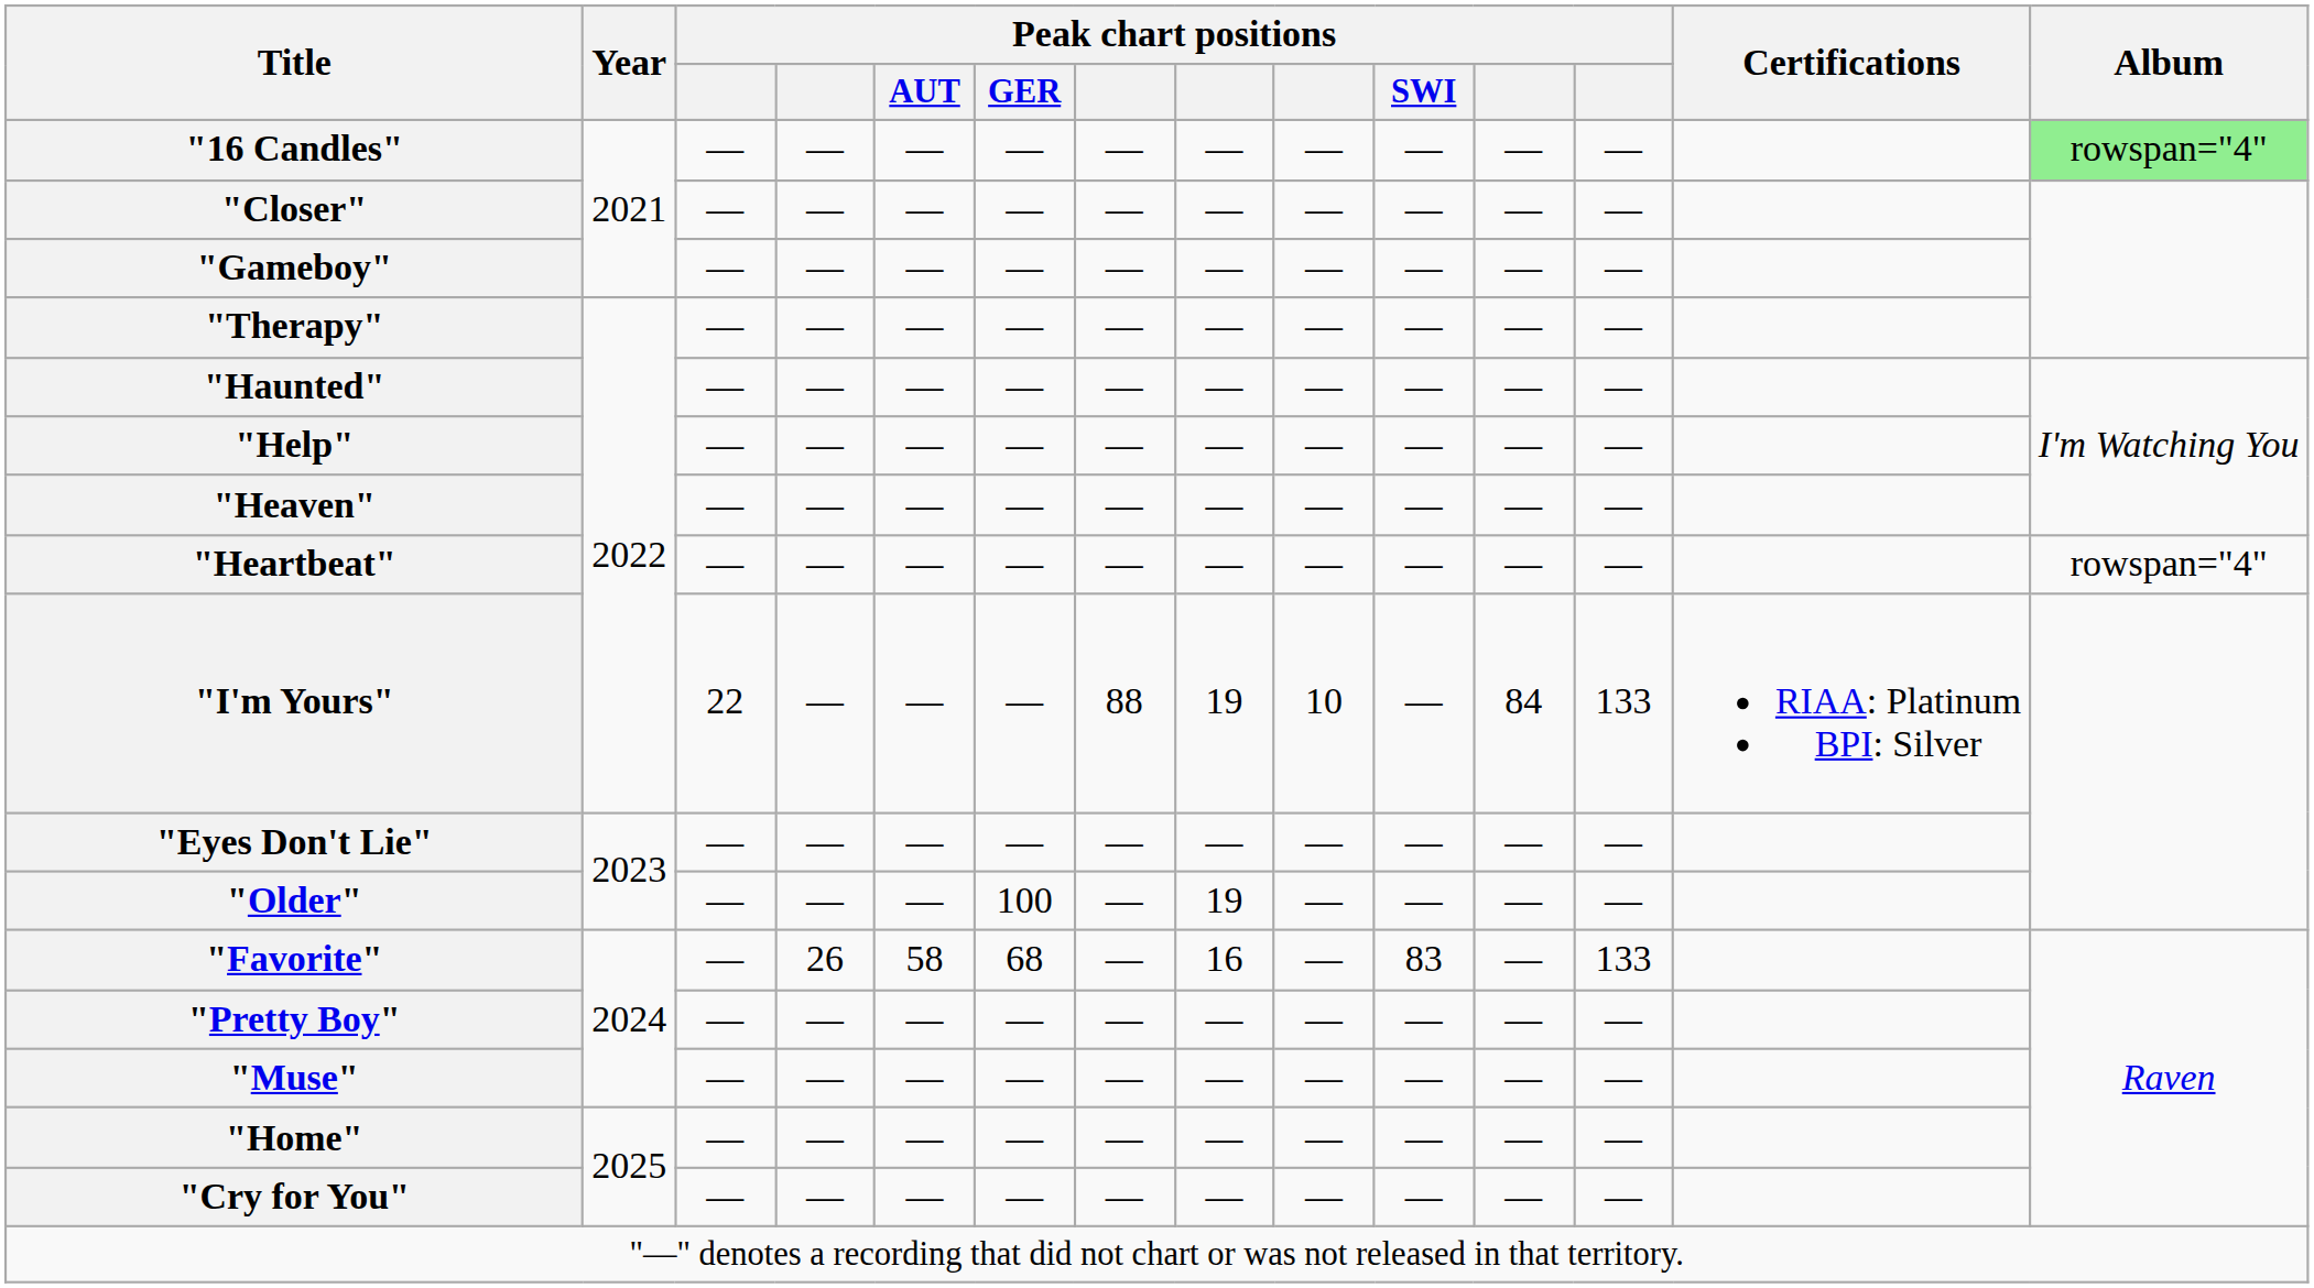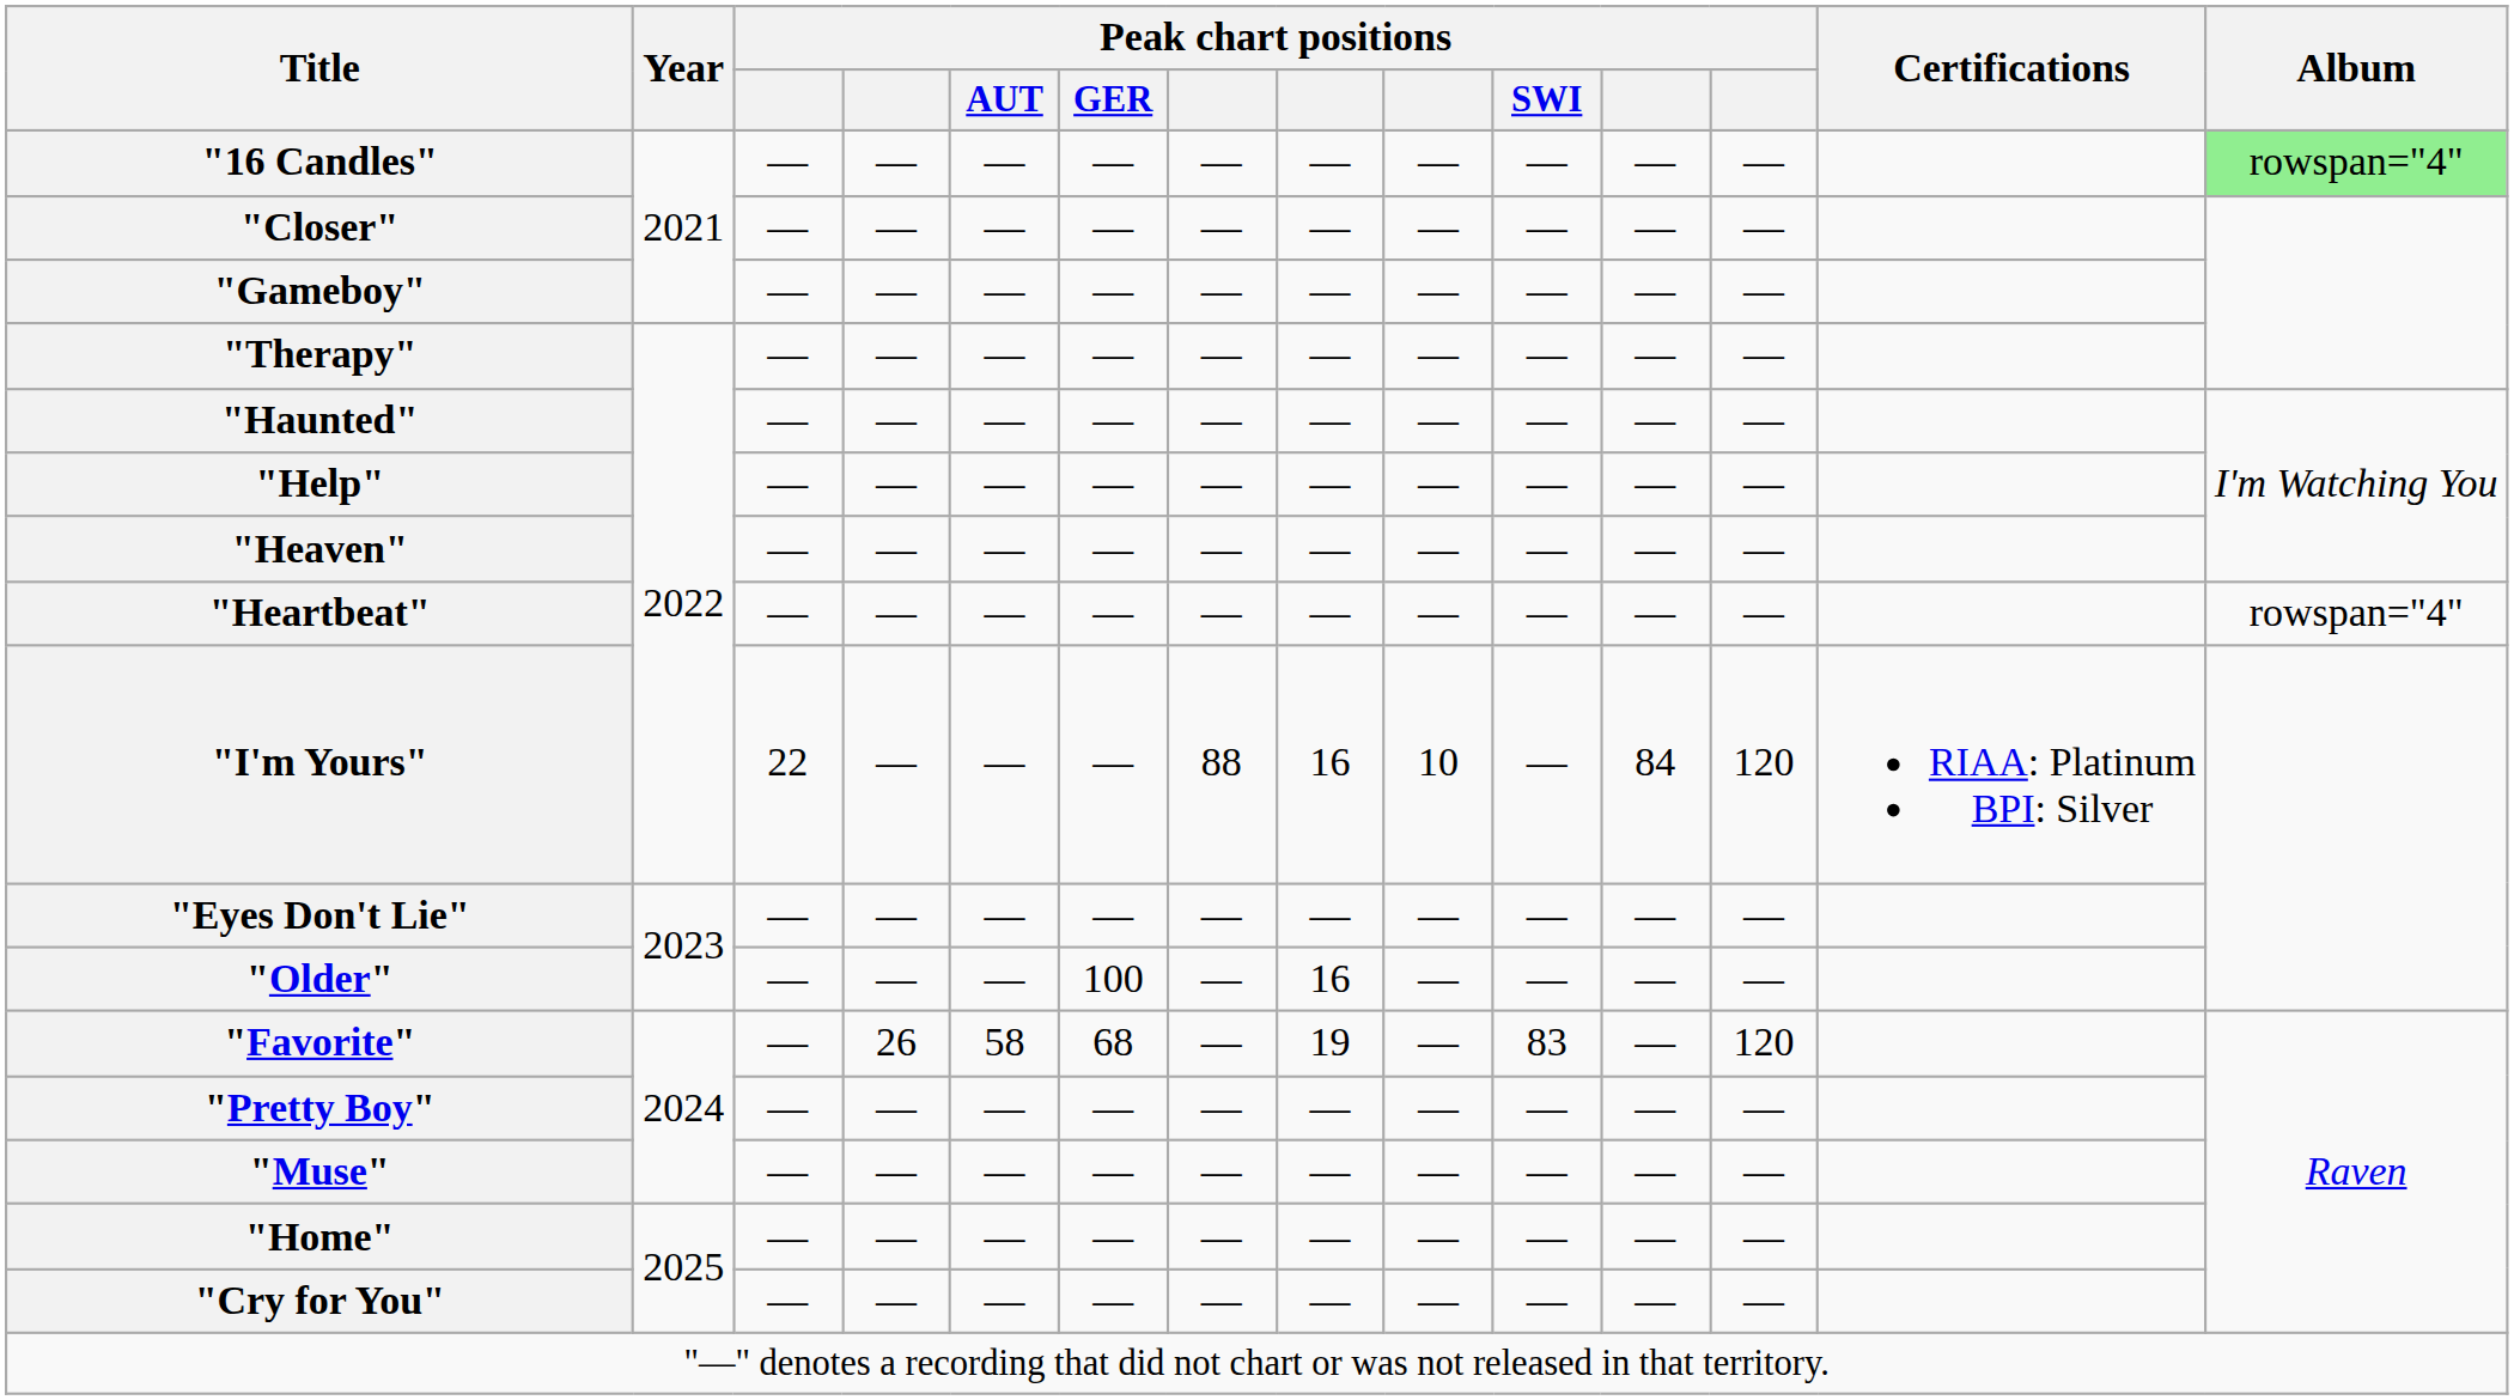"I'm Yours" | column 8: 19 -> 16
"I'm Yours" | column 12: 133 -> 120
"Older" | column 8: 19 -> 16
"Favorite" | column 8: 16 -> 19
"Favorite" | column 12: 133 -> 120
